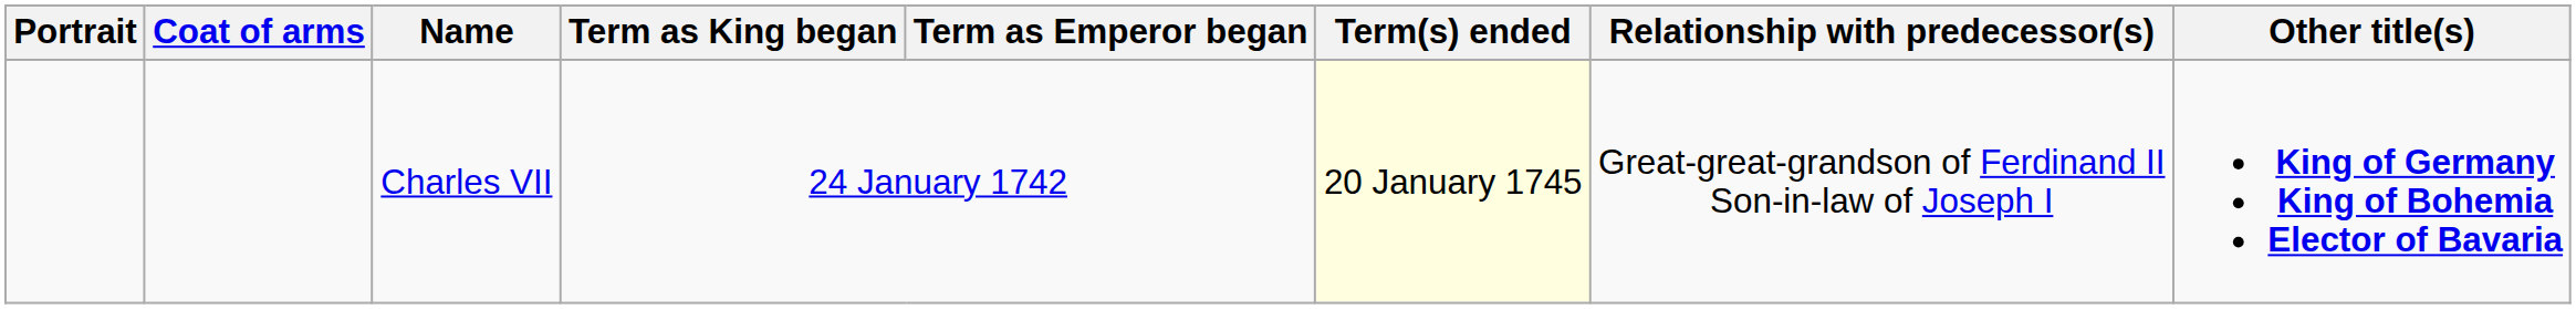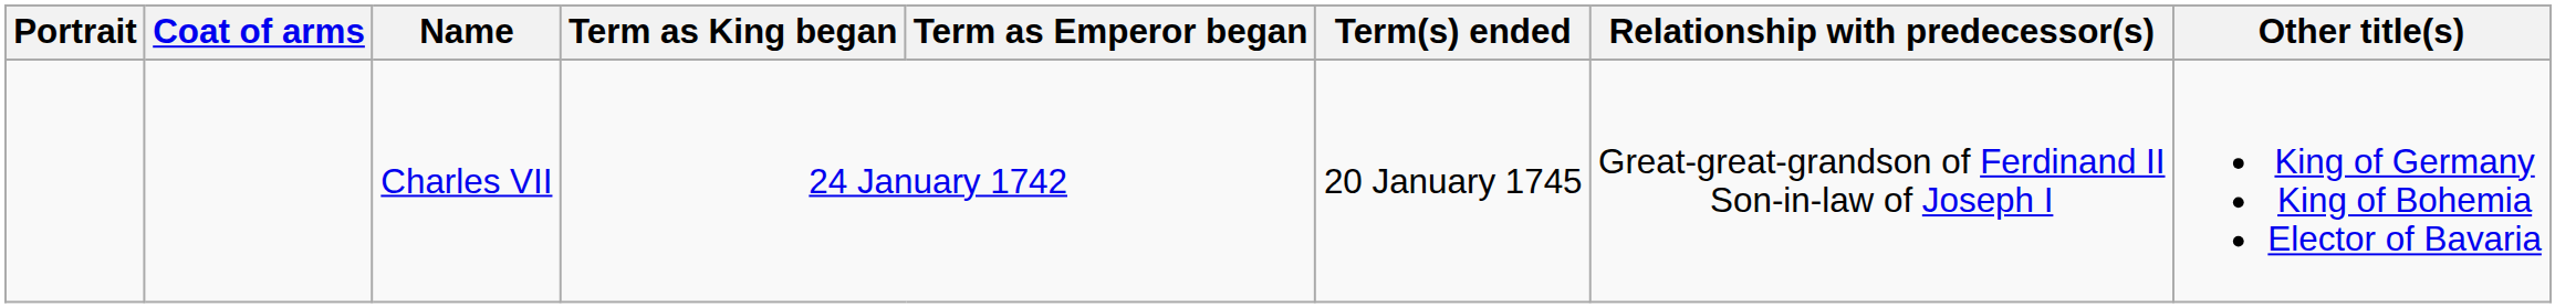Charles VII | Term(s) ended: lightyellow background -> no background
Charles VII | Other title(s): bold -> normal
